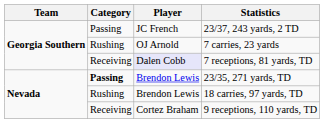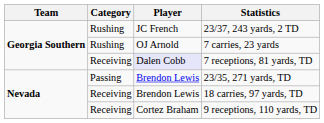23/37, 243 yards, 2 TD | Category: Passing -> Rushing
23/35, 271 yards, TD | Category: bold -> normal
18 carries, 97 yards, TD | Category: Rushing -> Receiving
